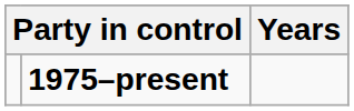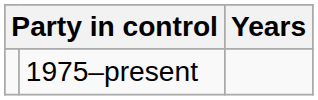1975–present | column 2: bold -> normal
